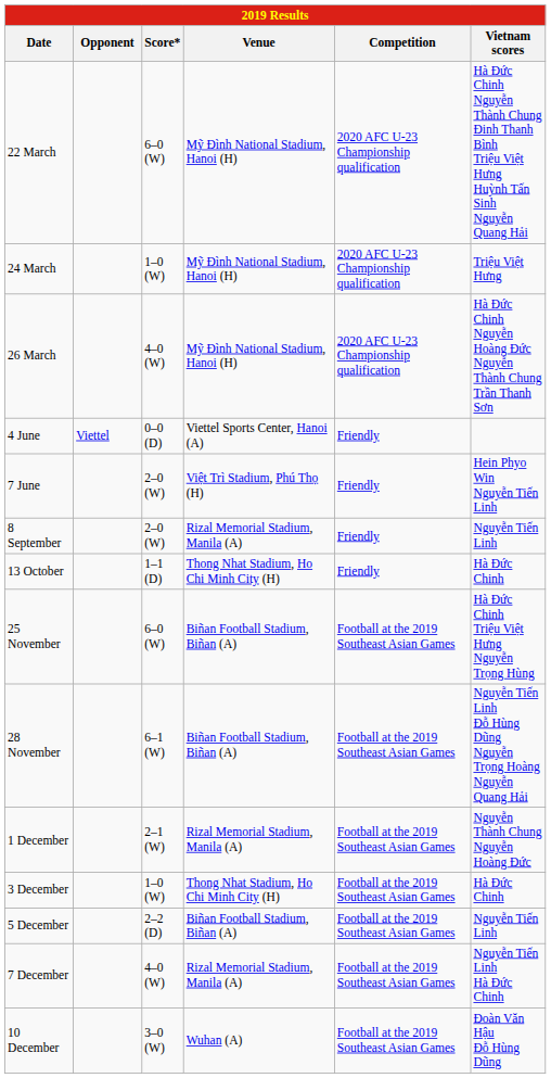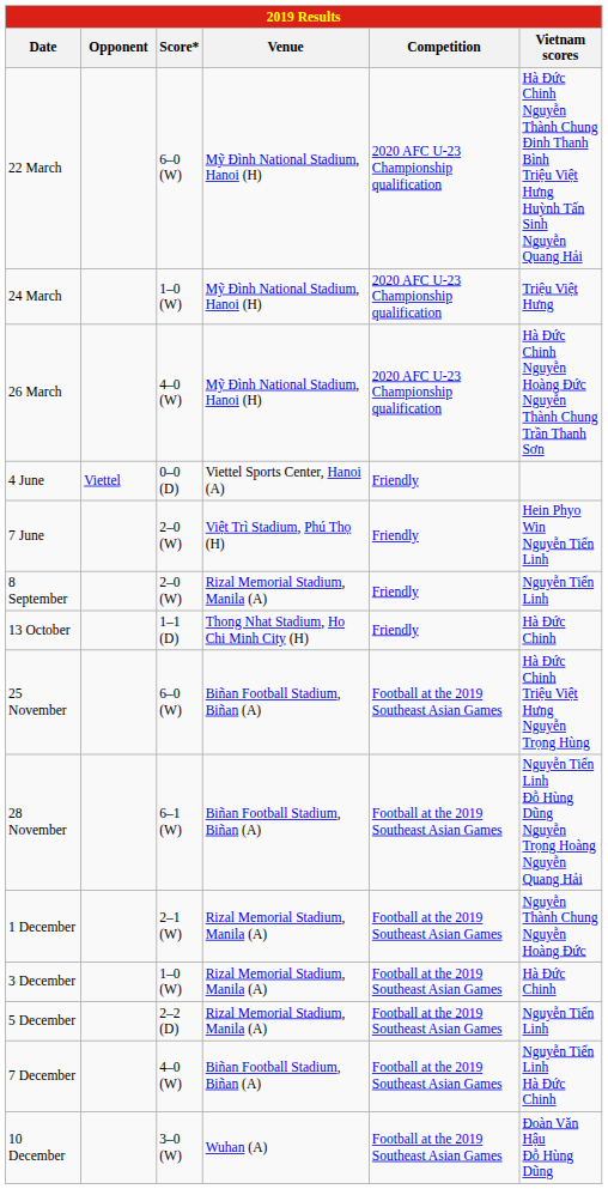3 December | Venue: Thong Nhat Stadium, Ho Chi Minh City (H) -> Rizal Memorial Stadium, Manila (A)
5 December | Venue: Biñan Football Stadium, Biñan (A) -> Rizal Memorial Stadium, Manila (A)
7 December | Venue: Rizal Memorial Stadium, Manila (A) -> Biñan Football Stadium, Biñan (A)
